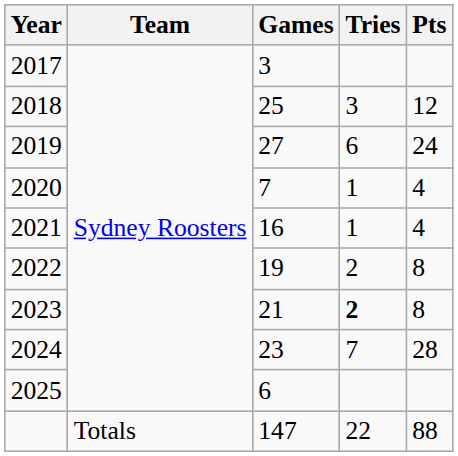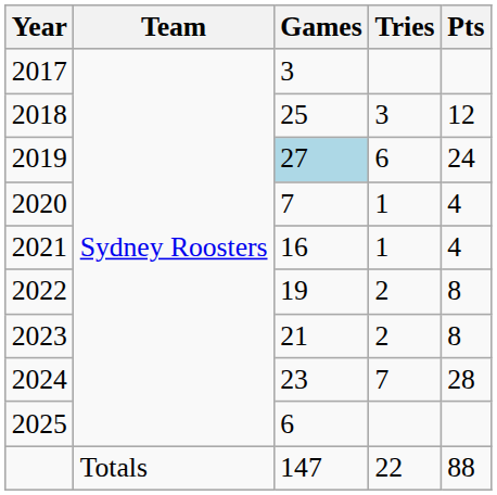2019 | Games: no background -> lightblue background
2023 | Tries: bold -> normal
